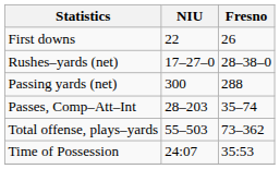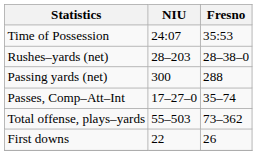rows swapped: First downs <-> Time of Possession
Rushes–yards (net) | NIU: 17–27–0 -> 28–203
Passes, Comp–Att–Int | NIU: 28–203 -> 17–27–0
